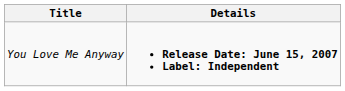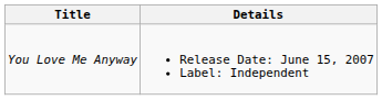You Love Me Anyway | Details: bold -> normal
